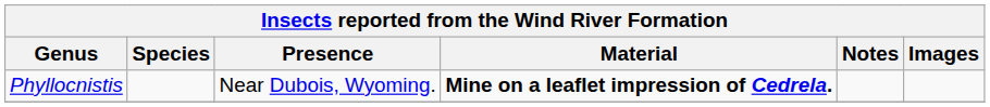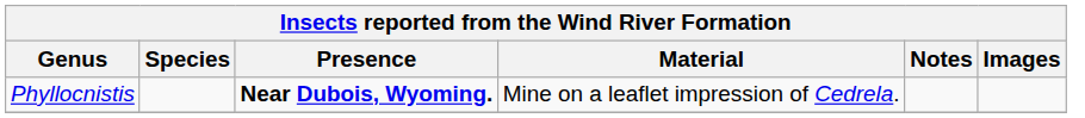Phyllocnistis | Presence: normal -> bold
Phyllocnistis | Material: bold -> normal
